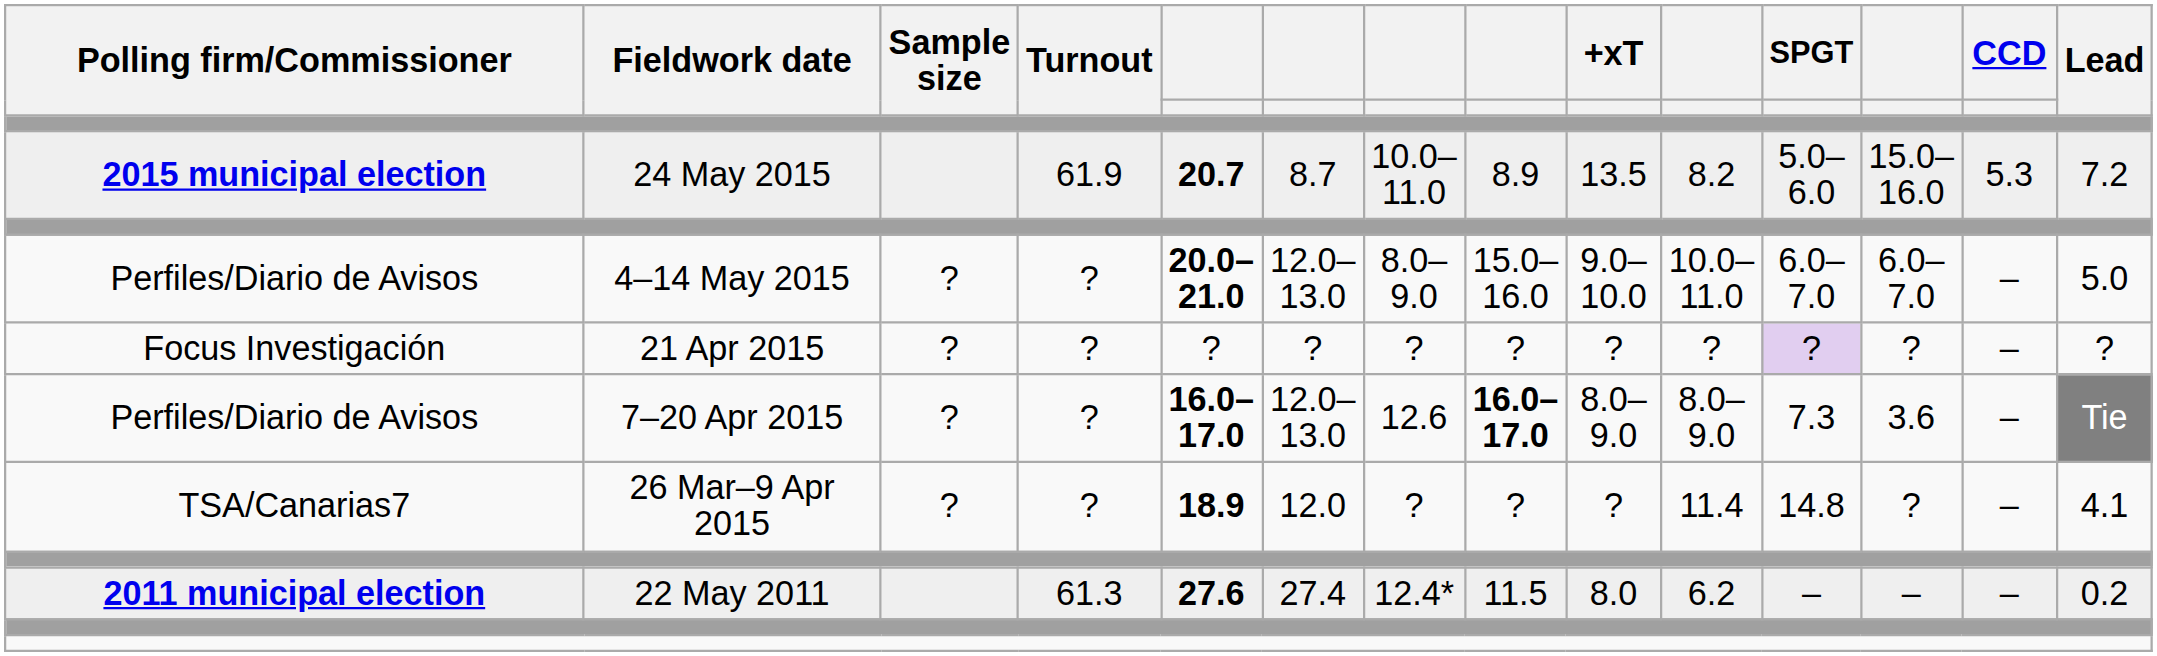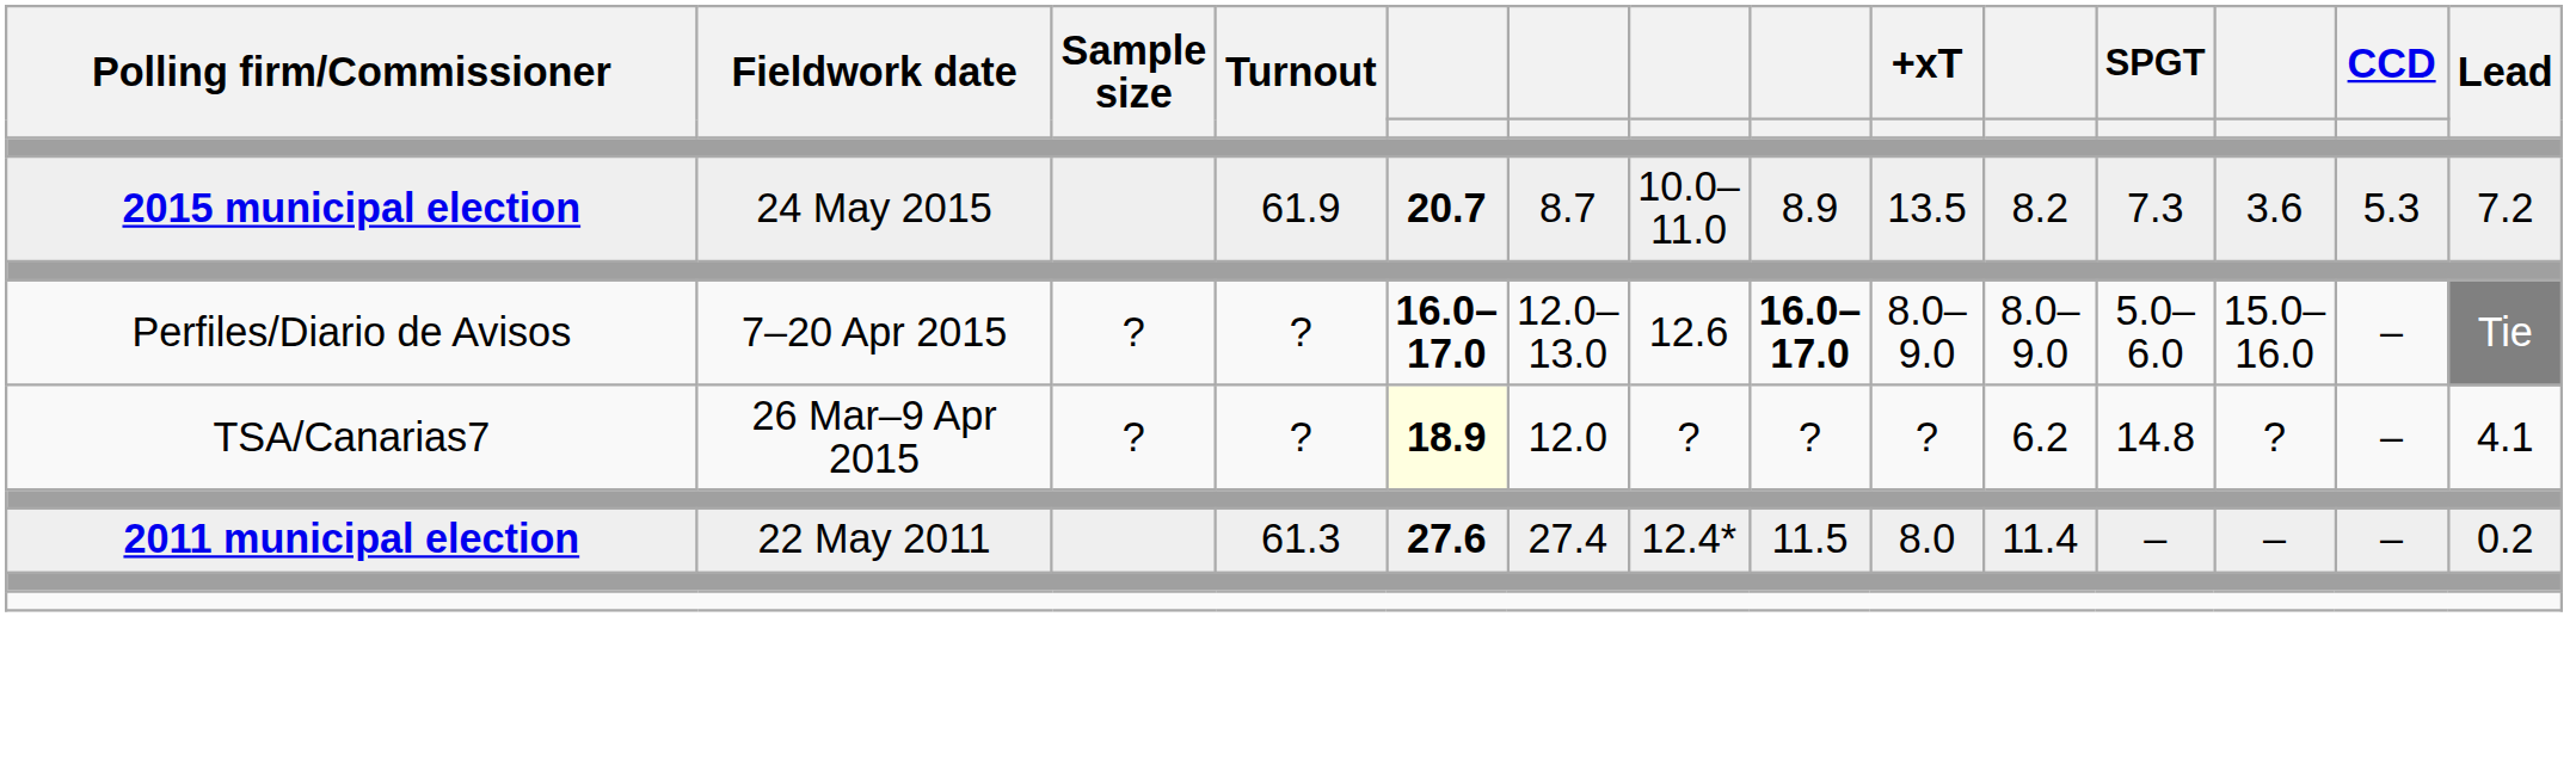24 May 2015 | SPGT: 5.0– 6.0 -> 7.3
24 May 2015 | column 12: 15.0– 16.0 -> 3.6
- row: Perfiles/Diario de Avisos | 4–14 May 2015 | ? | ? | 20.0– 21.0 | 12.0– 13.0 | 8.0– 9.0 | 15.0– 16.0 | 9.0– 10.0 | 10.0– 11.0 | 6.0– 7.0 | 6.0– 7.0 | – | 5.0
- row: Focus Investigación | 21 Apr 2015 | ? | ? | ? | ? | ? | ? | ? | ? | ? | ? | – | ?
7–20 Apr 2015 | SPGT: 7.3 -> 5.0– 6.0
7–20 Apr 2015 | column 12: 3.6 -> 15.0– 16.0
26 Mar–9 Apr 2015 | column 5: no background -> lightyellow background
26 Mar–9 Apr 2015 | column 10: 11.4 -> 6.2
22 May 2011 | column 10: 6.2 -> 11.4
